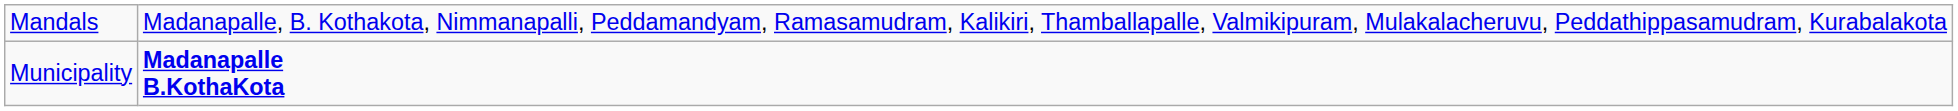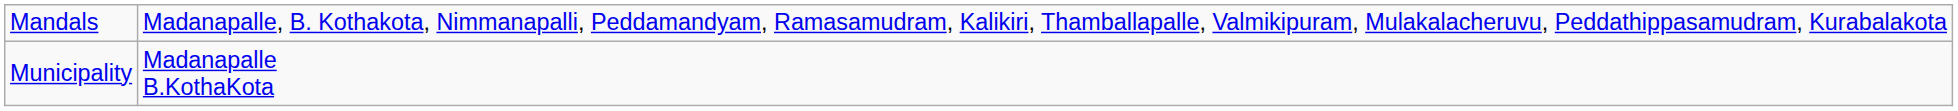Municipality | column 2: bold -> normal
